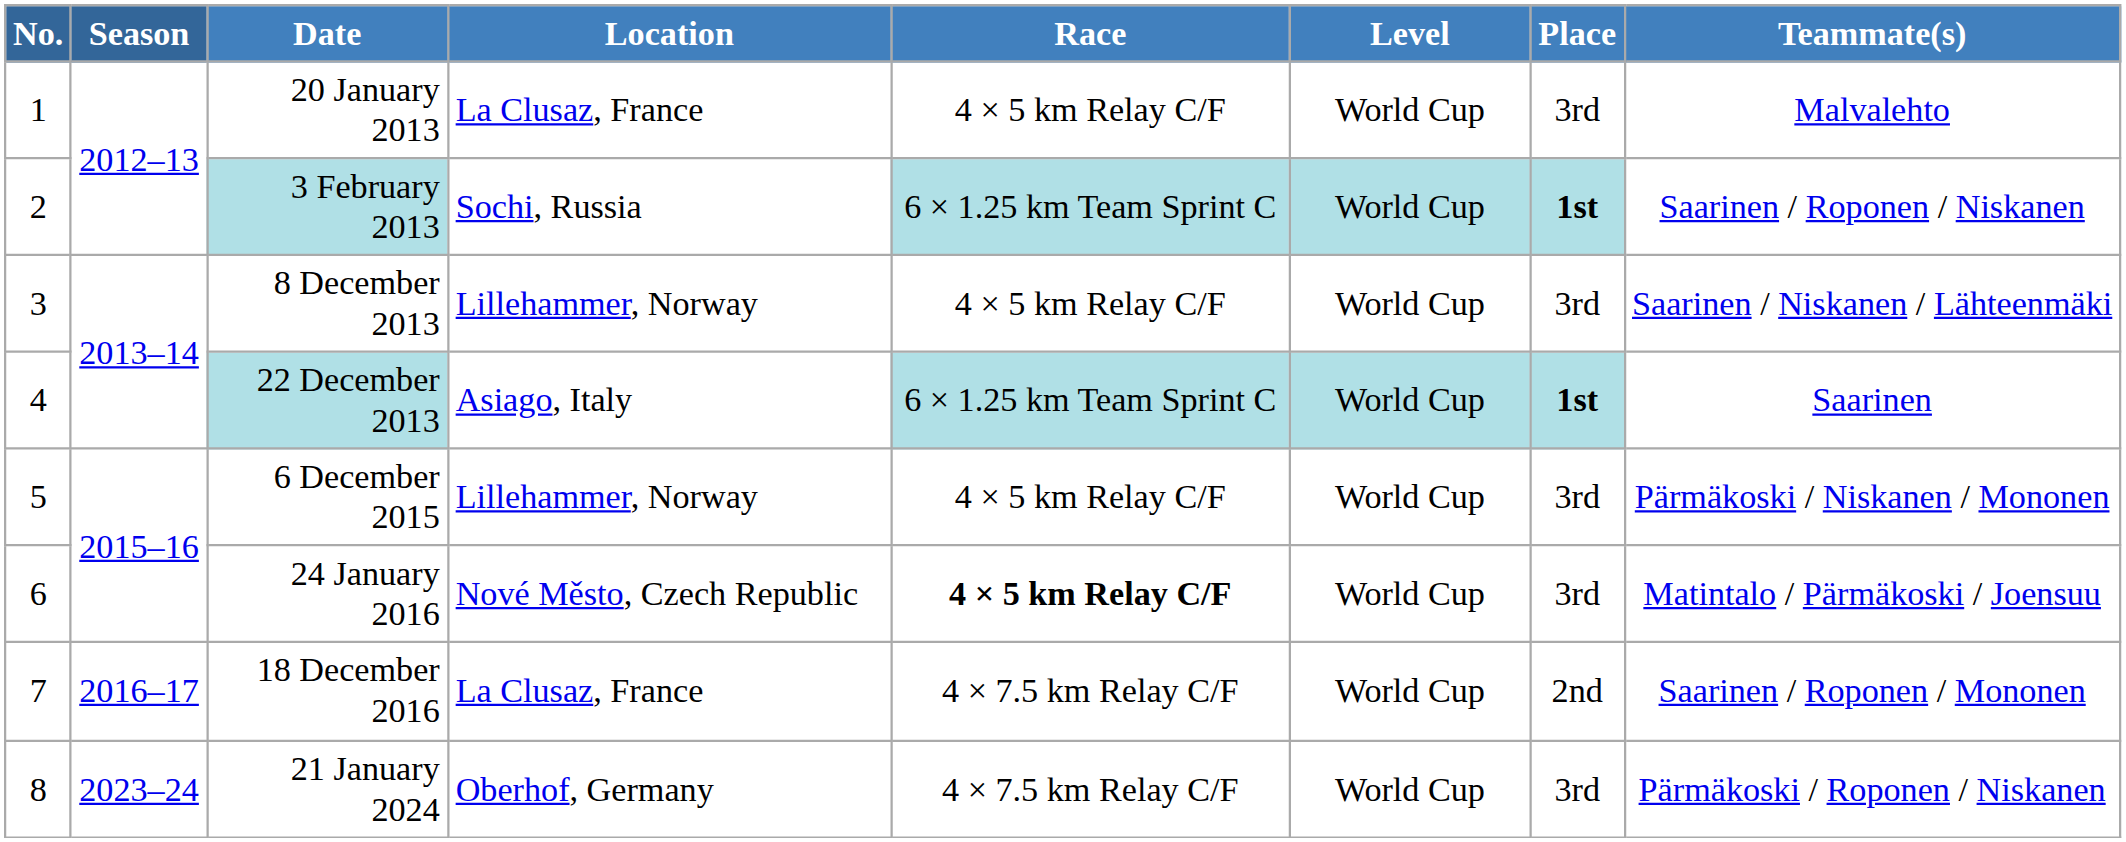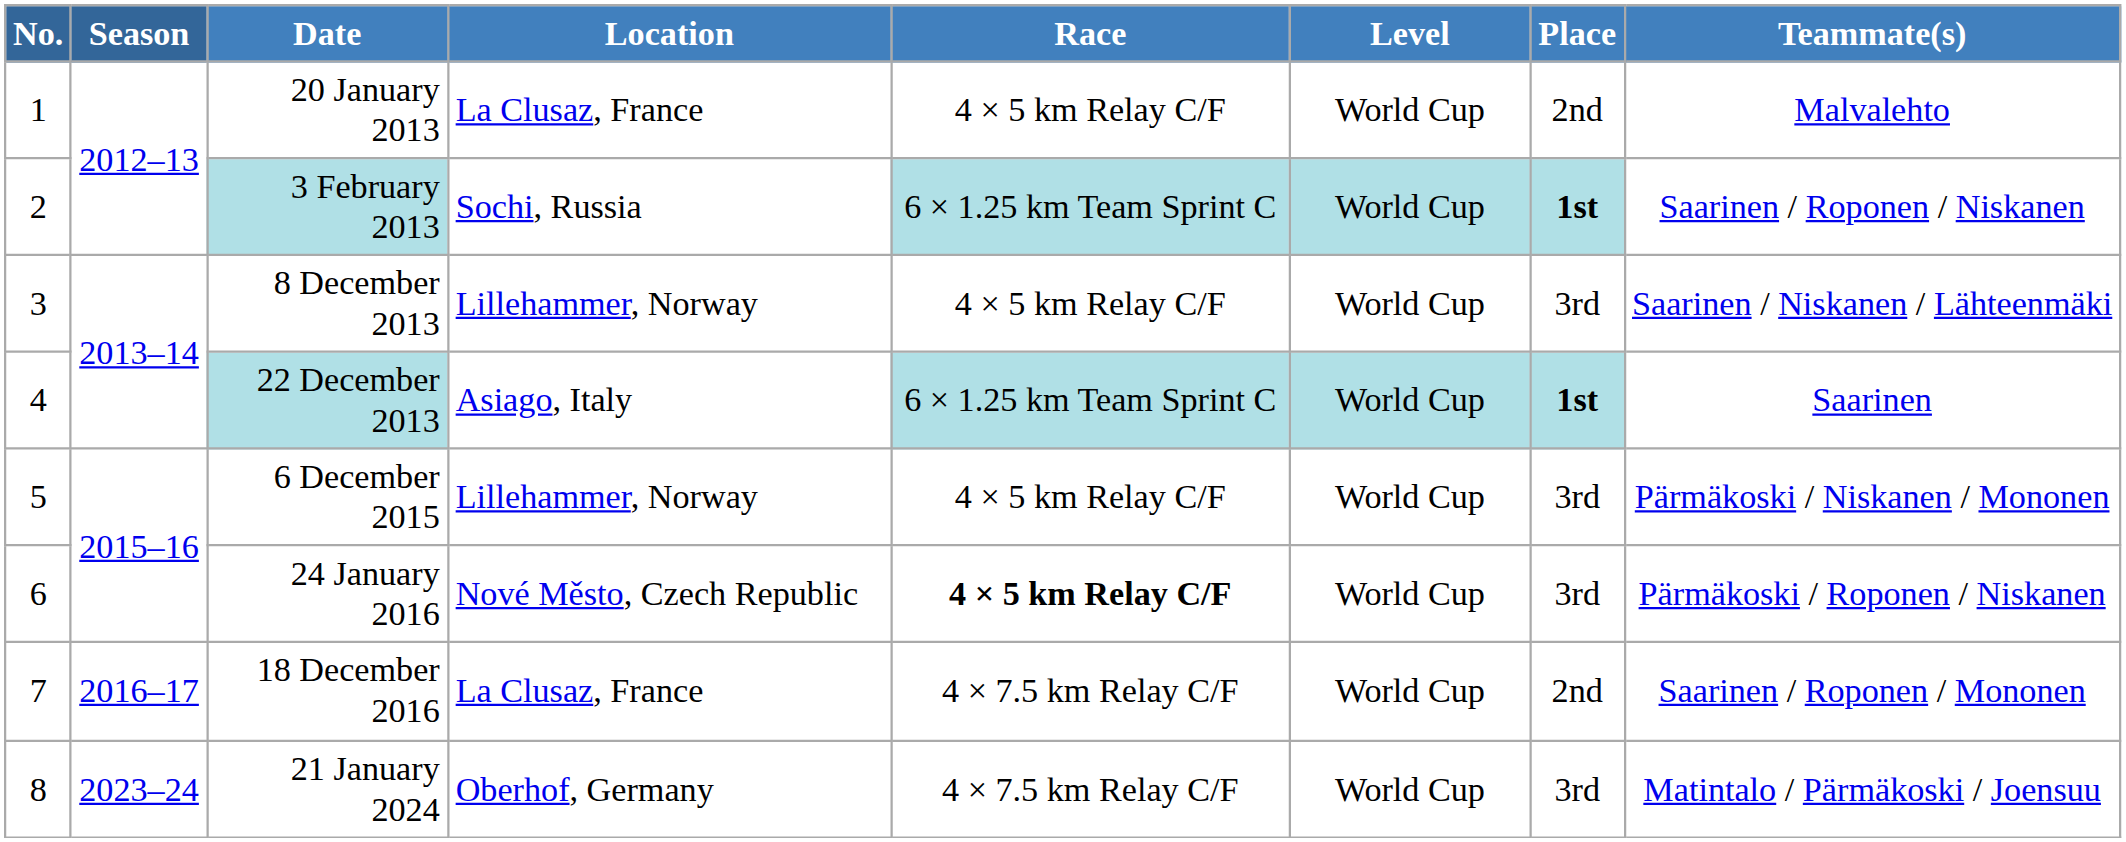20 January 2013 | Place: 3rd -> 2nd
24 January 2016 | Teammate(s): Matintalo / Pärmäkoski / Joensuu -> Pärmäkoski / Roponen / Niskanen
21 January 2024 | Teammate(s): Pärmäkoski / Roponen / Niskanen -> Matintalo / Pärmäkoski / Joensuu
